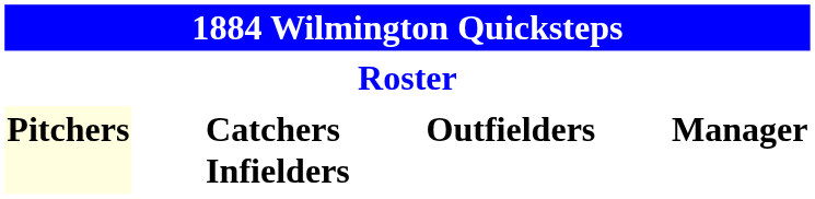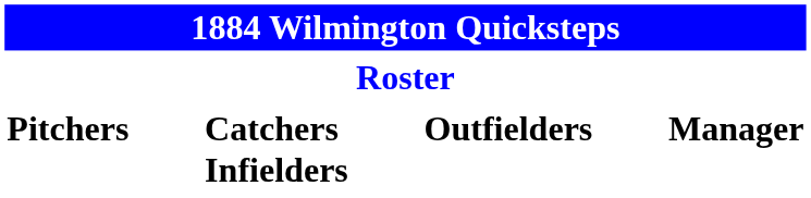Pitchers | column 1: lightyellow background -> no background
